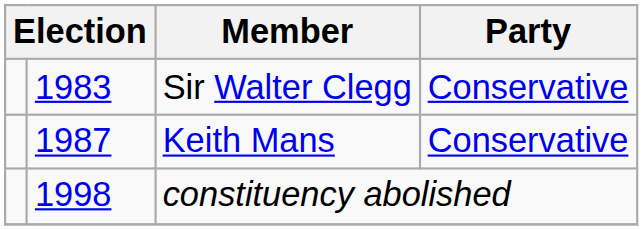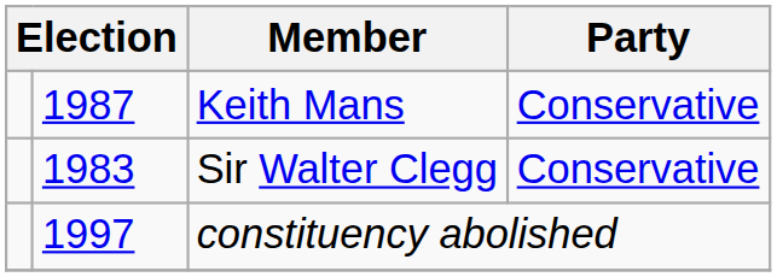rows swapped: Sir Walter Clegg <-> Keith Mans
constituency abolished | column 2: 1998 -> 1997
